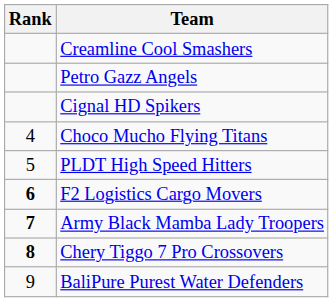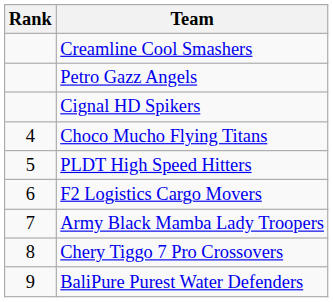F2 Logistics Cargo Movers | Rank: bold -> normal
Army Black Mamba Lady Troopers | Rank: bold -> normal
Chery Tiggo 7 Pro Crossovers | Rank: bold -> normal
